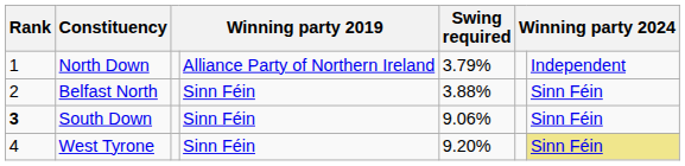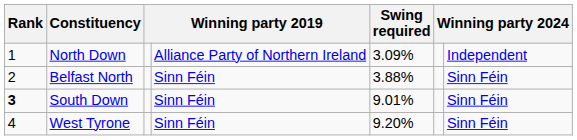North Down | Swing required: 3.79% -> 3.09%
South Down | Swing required: 9.06% -> 9.01%
West Tyrone | column 7: khaki background -> no background
